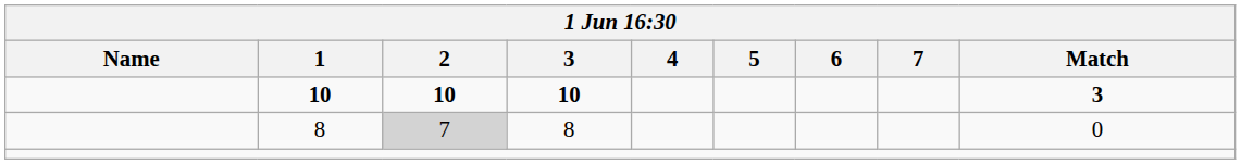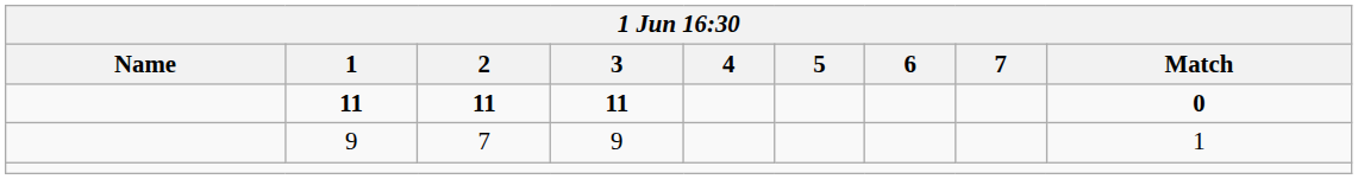row 3 | 1: 10 -> 11
row 3 | 2: 10 -> 11
row 3 | 3: 10 -> 11
row 3 | Match: 3 -> 0
row 4 | 1: 8 -> 9
row 4 | 2: lightgrey background -> no background
row 4 | 3: 8 -> 9
row 4 | Match: 0 -> 1
